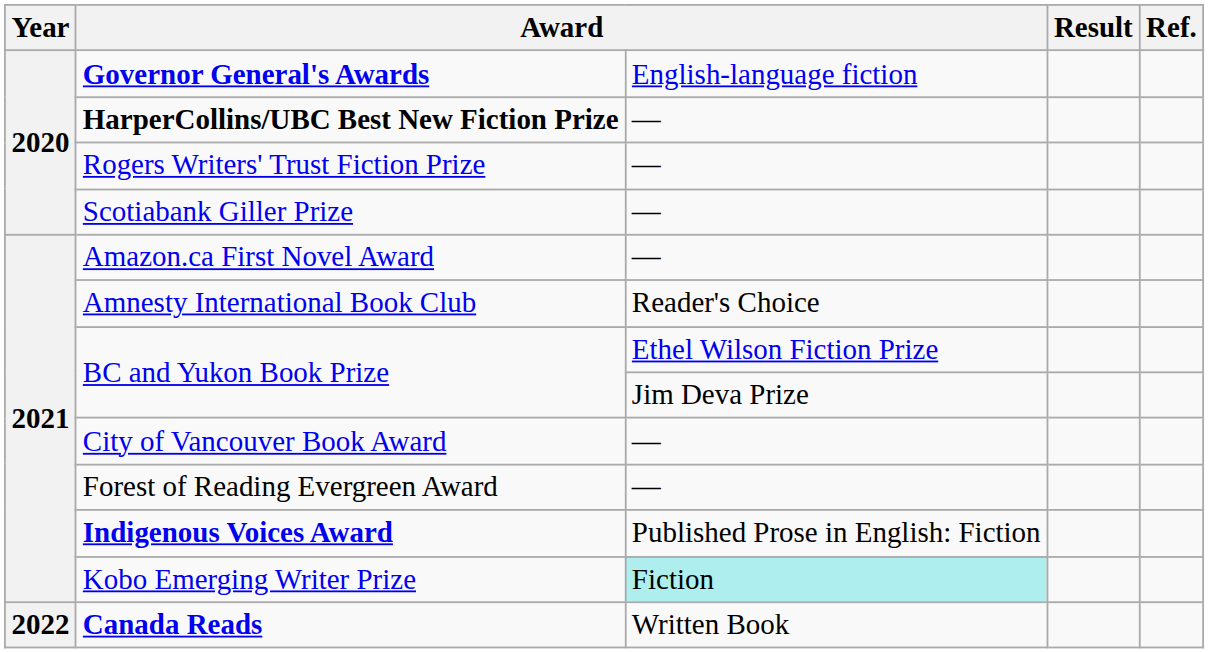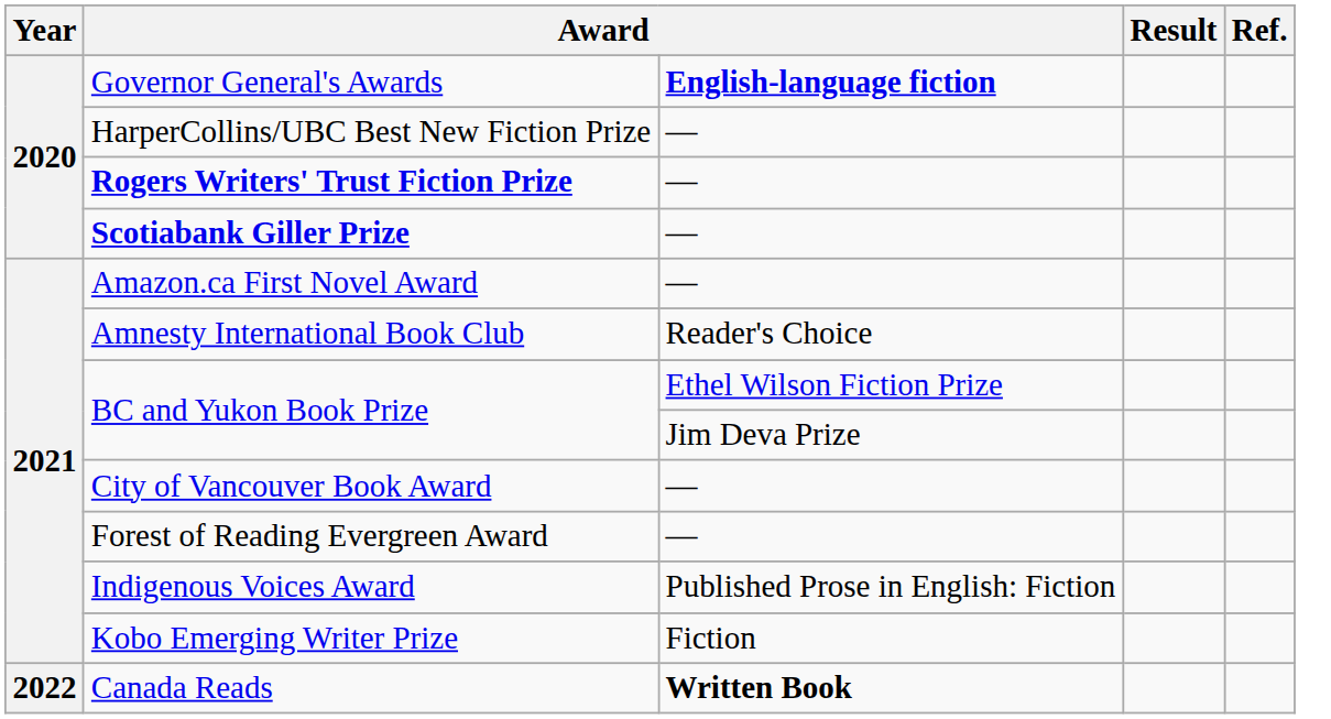Governor General's Awards | column 2: bold -> normal
Governor General's Awards | column 3: normal -> bold
HarperCollins/UBC Best New Fiction Prize | column 2: bold -> normal
Rogers Writers' Trust Fiction Prize | column 2: normal -> bold
Scotiabank Giller Prize | column 2: normal -> bold
Indigenous Voices Award | column 2: bold -> normal
Kobo Emerging Writer Prize | column 3: paleturquoise background -> no background
Canada Reads | column 2: bold -> normal
Canada Reads | column 3: normal -> bold
